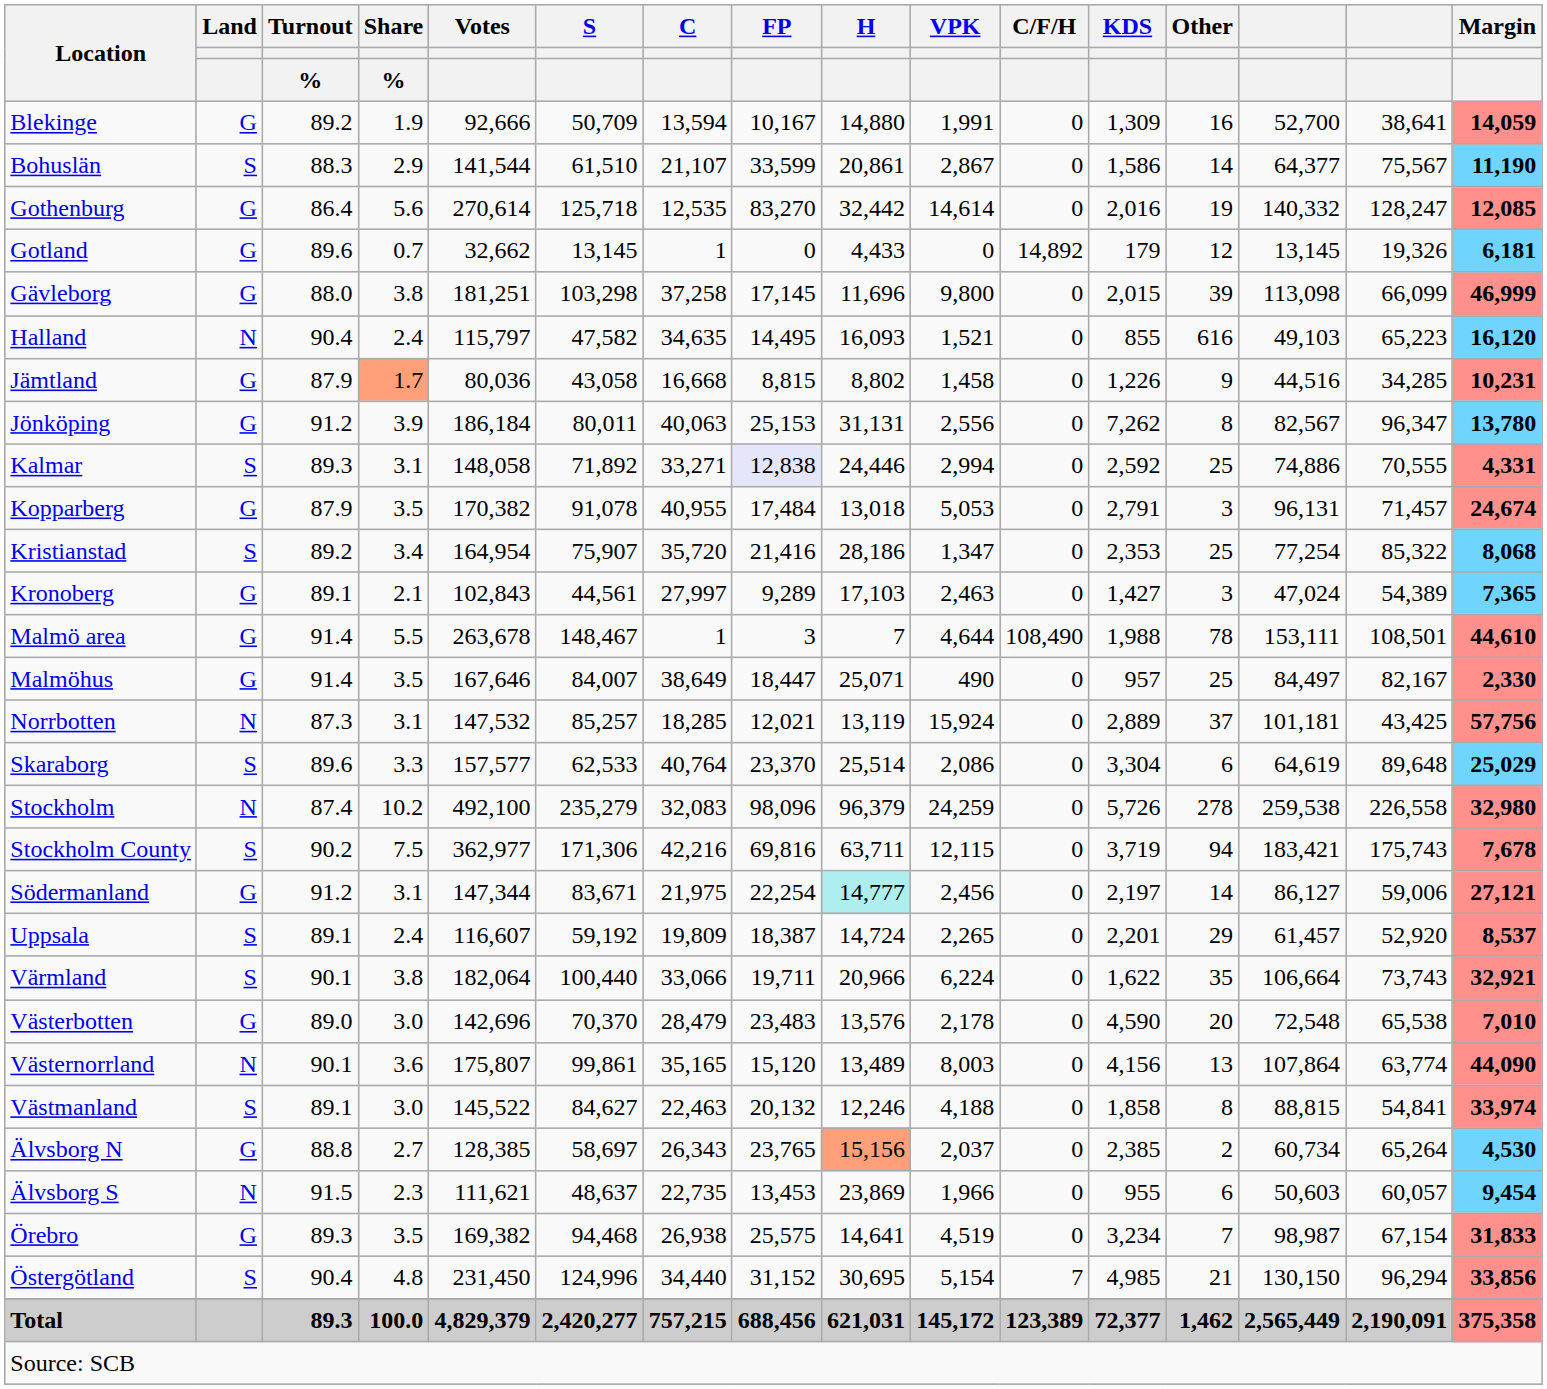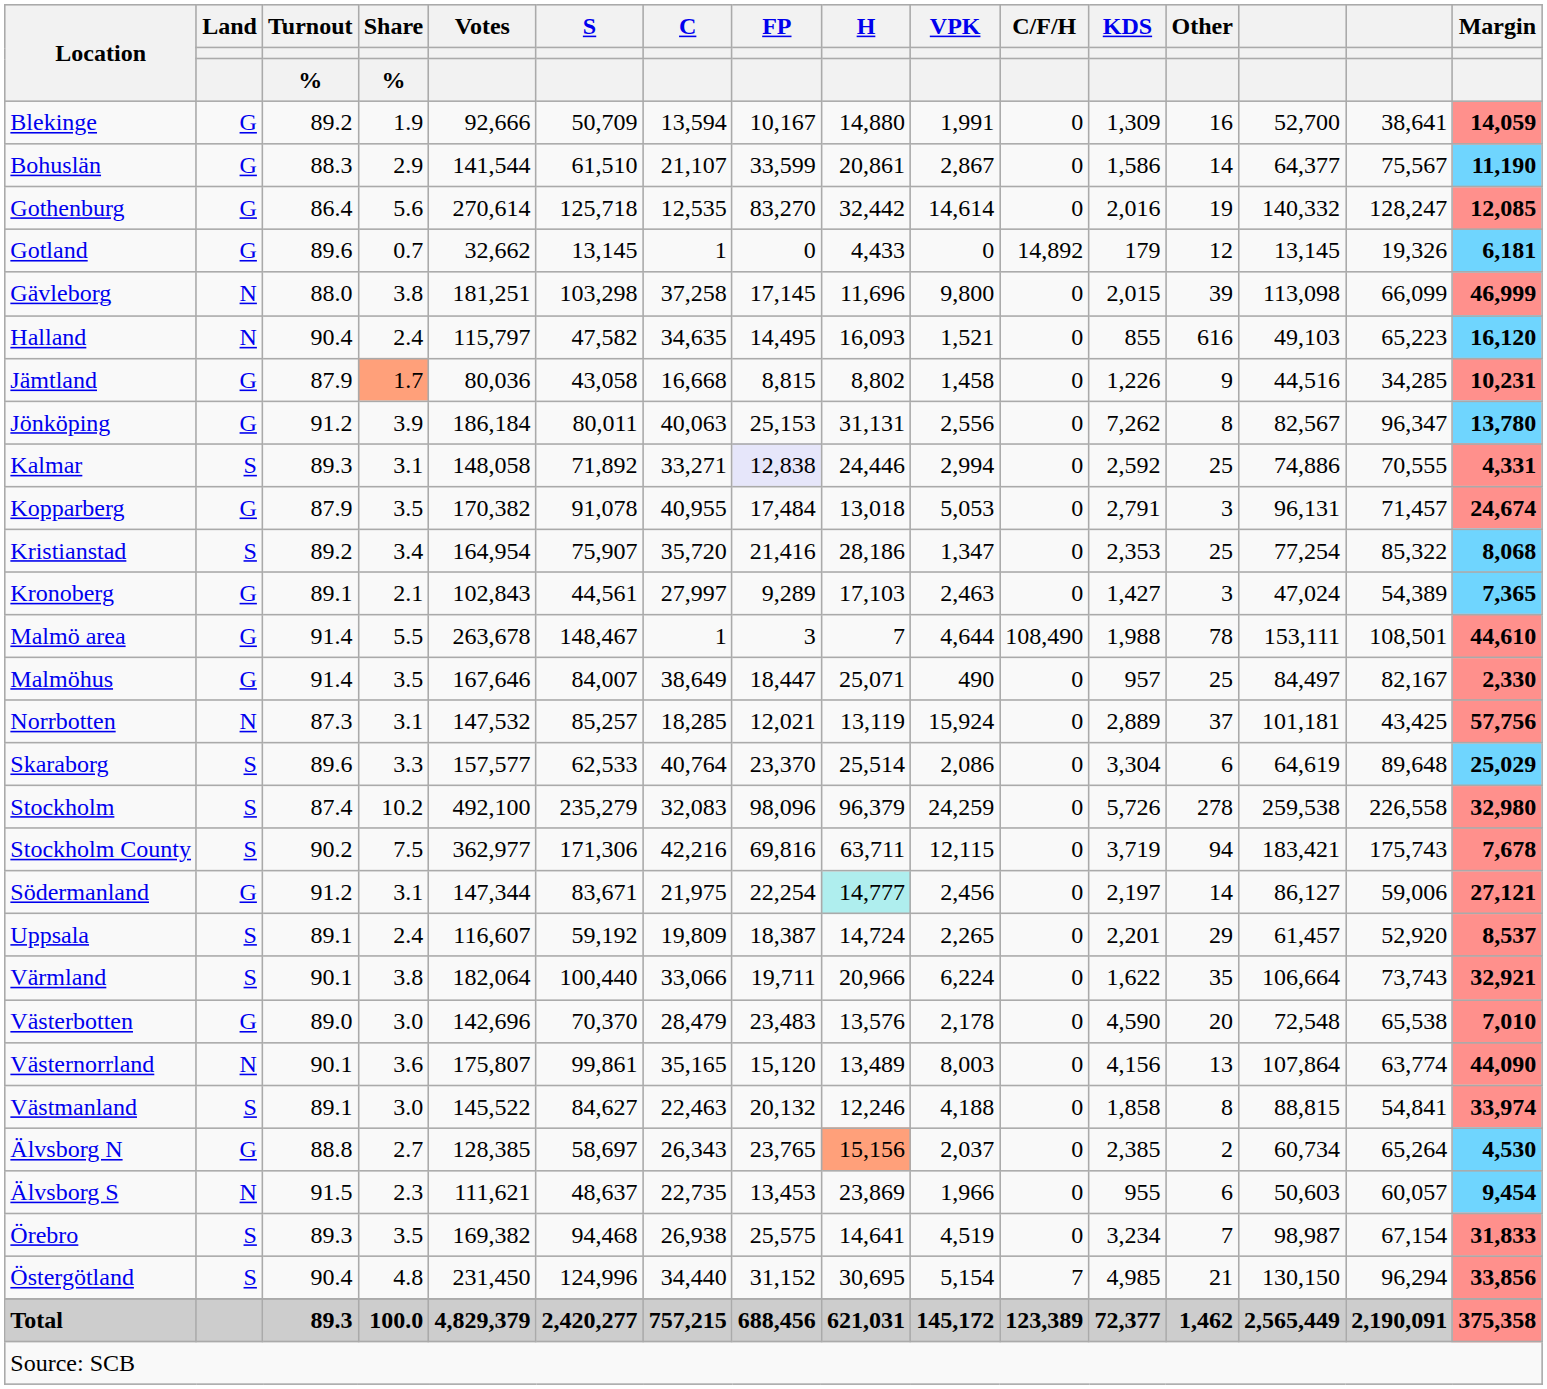Bohuslän | Land: S -> G
Gävleborg | Land: G -> N
Stockholm | Land: N -> S
Örebro | Land: G -> S
